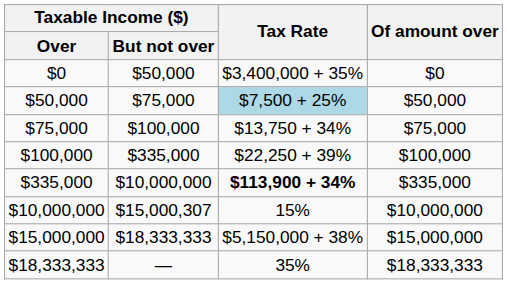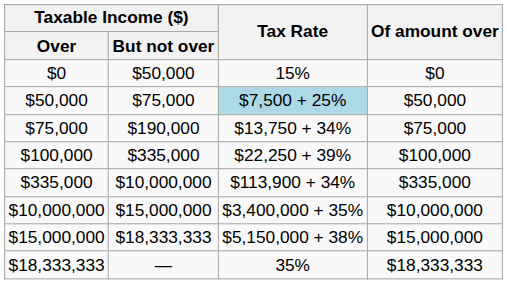row 3 | Tax Rate: $3,400,000 + 35% -> 15%
row 5 | Taxable Income ($) / But not over: $100,000 -> $190,000
row 7 | Tax Rate: bold -> normal
row 8 | Taxable Income ($) / But not over: $15,000,307 -> $15,000,000
row 8 | Tax Rate: 15% -> $3,400,000 + 35%
